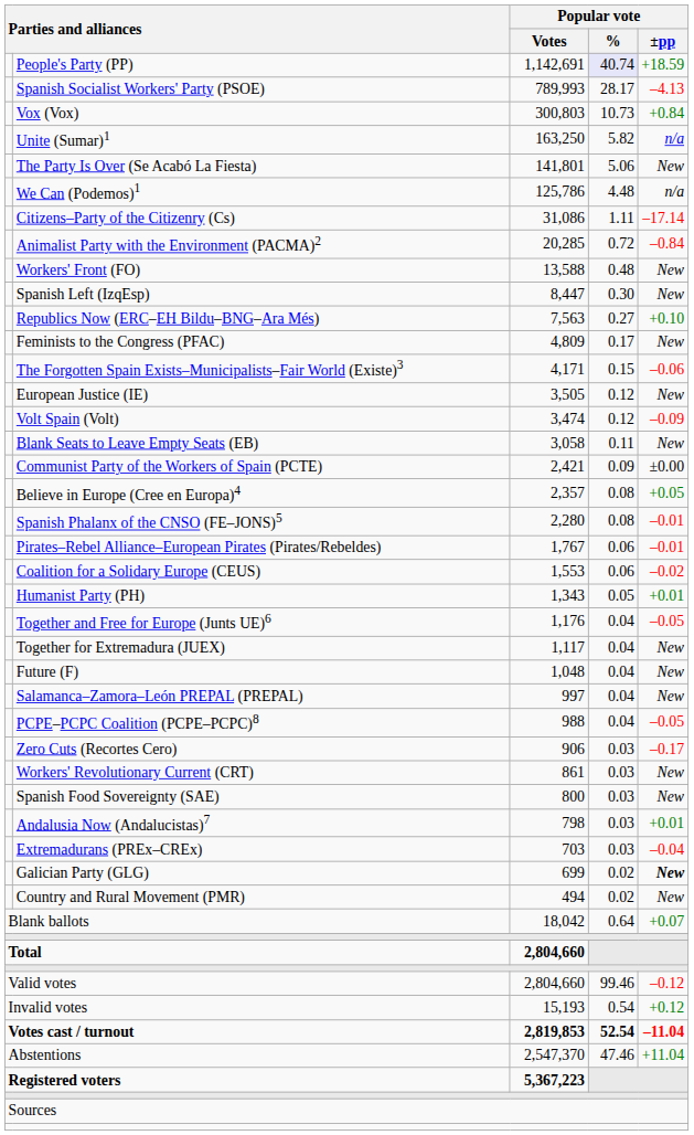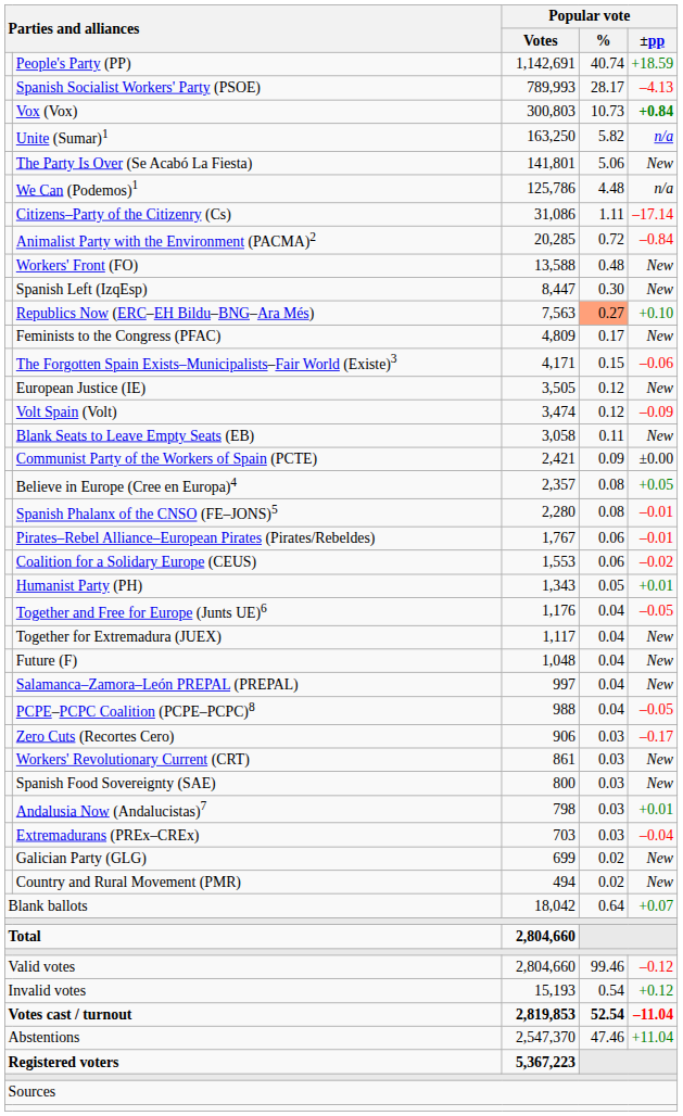People's Party (PP) | Popular vote / %: lavender background -> no background
Vox (Vox) | Popular vote / ±pp: normal -> bold
Republics Now (ERC–EH Bildu–BNG–Ara Més) | Popular vote / %: no background -> lightsalmon background
Galician Party (GLG) | Popular vote / ±pp: bold -> normal
